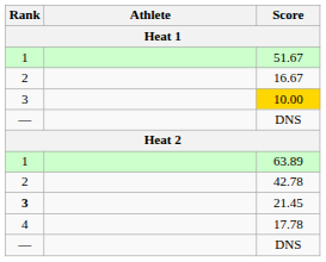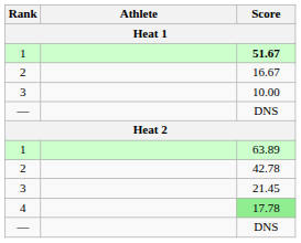51.67 | Score: normal -> bold
10.00 | Score: gold background -> no background
21.45 | Rank: bold -> normal
17.78 | Score: no background -> lightgreen background
